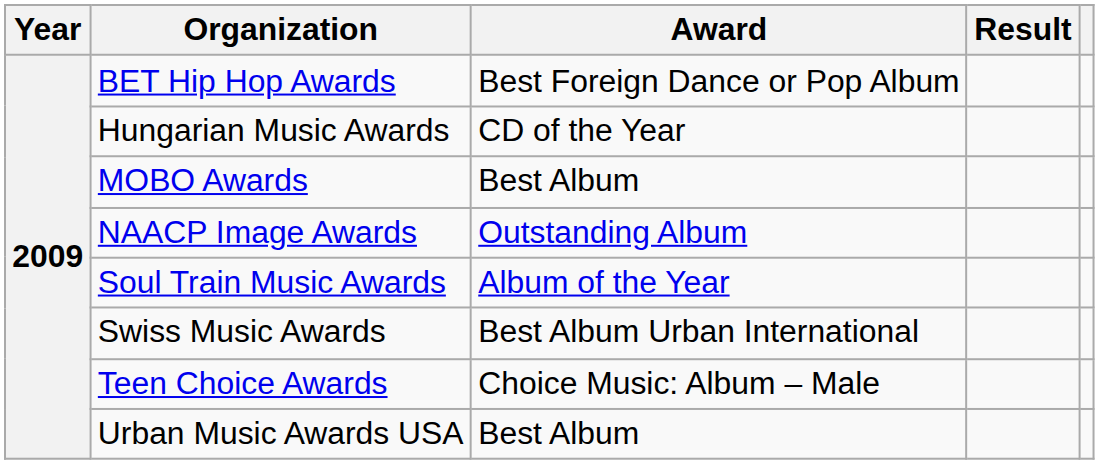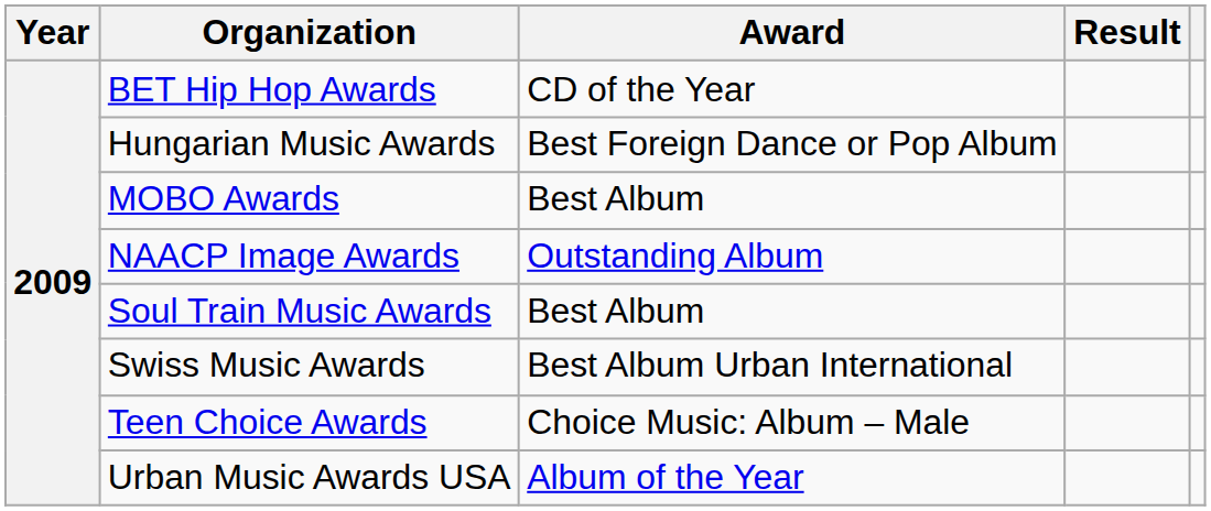BET Hip Hop Awards | Award: Best Foreign Dance or Pop Album -> CD of the Year
Hungarian Music Awards | Award: CD of the Year -> Best Foreign Dance or Pop Album
Soul Train Music Awards | Award: Album of the Year -> Best Album
Urban Music Awards USA | Award: Best Album -> Album of the Year
